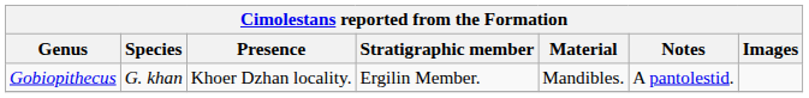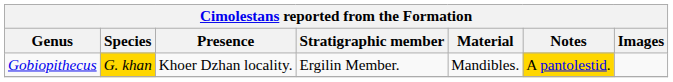Gobiopithecus | Species: no background -> gold background
Gobiopithecus | Notes: no background -> gold background
